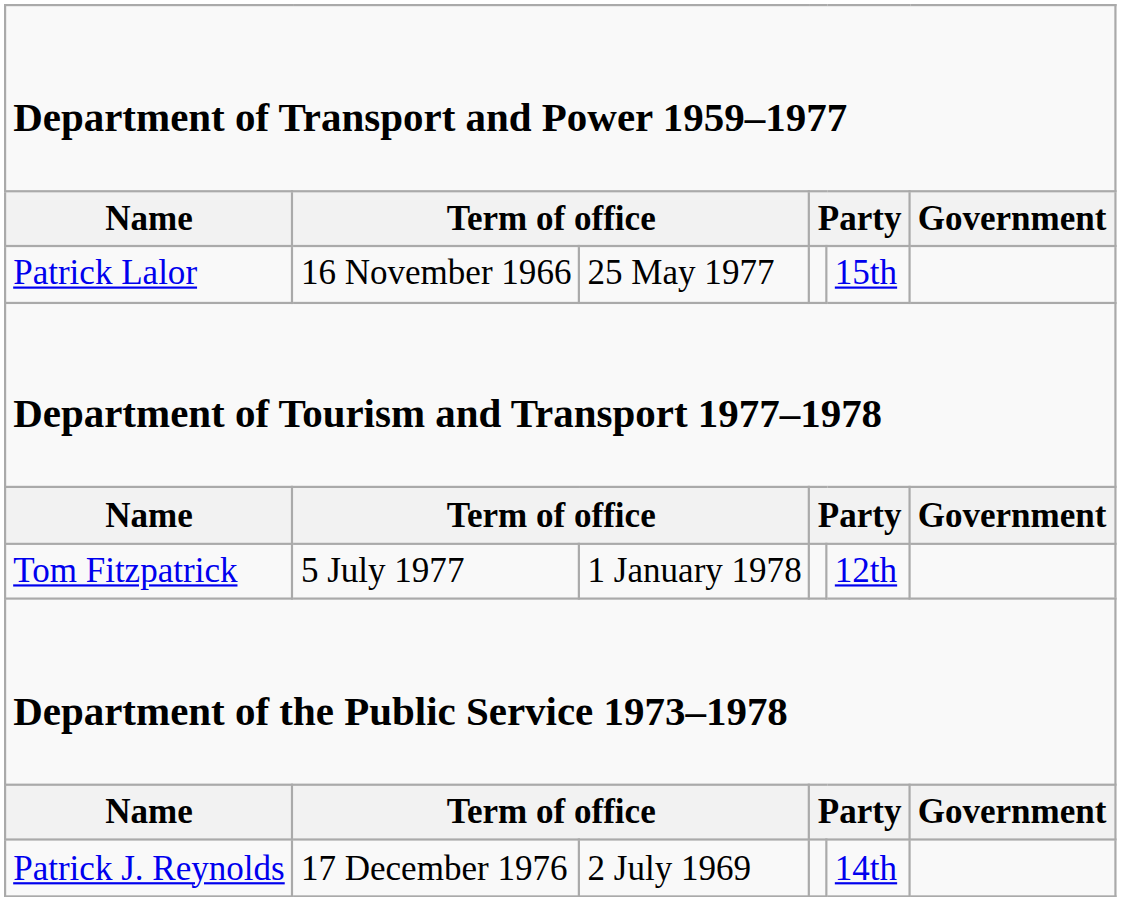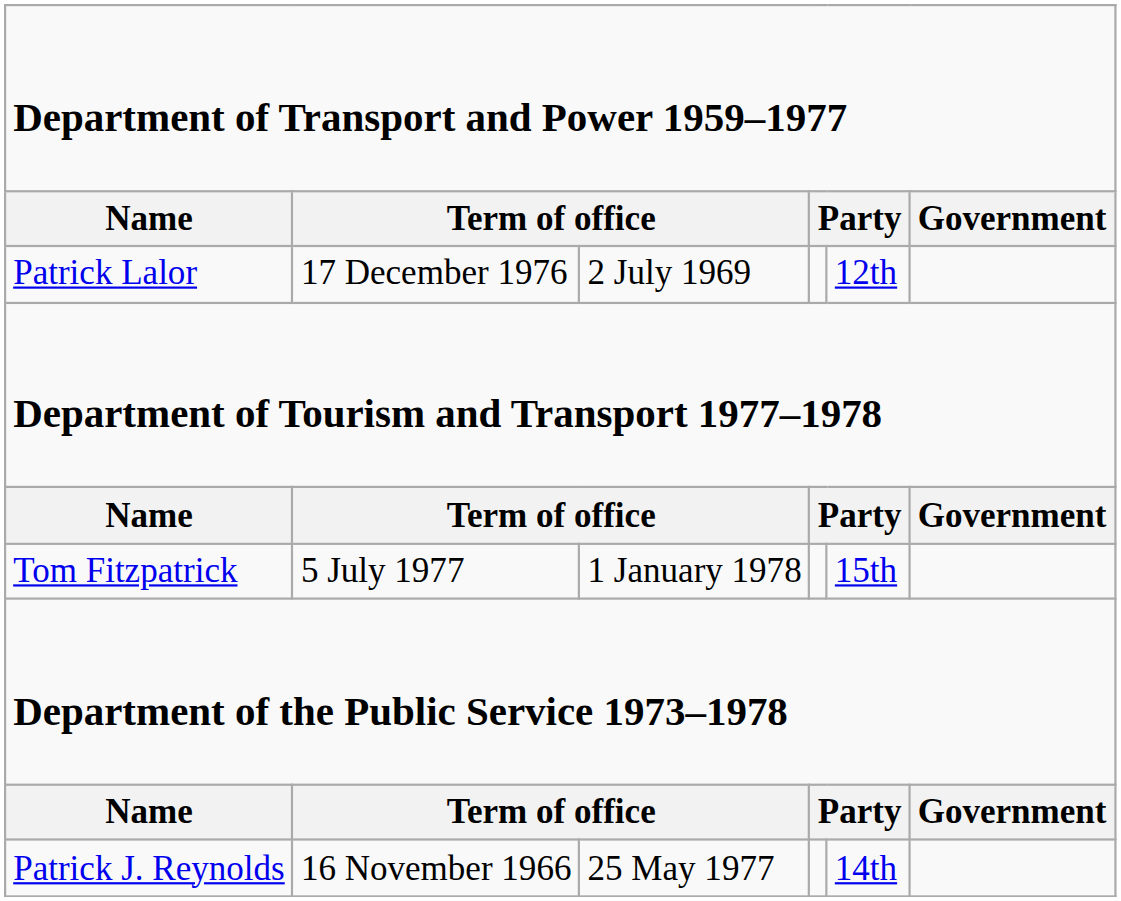Patrick Lalor | column 2: 16 November 1966 -> 17 December 1976
Patrick Lalor | column 3: 25 May 1977 -> 2 July 1969
Patrick Lalor | column 5: 15th -> 12th
Tom Fitzpatrick | column 5: 12th -> 15th
Patrick J. Reynolds | column 2: 17 December 1976 -> 16 November 1966
Patrick J. Reynolds | column 3: 2 July 1969 -> 25 May 1977
